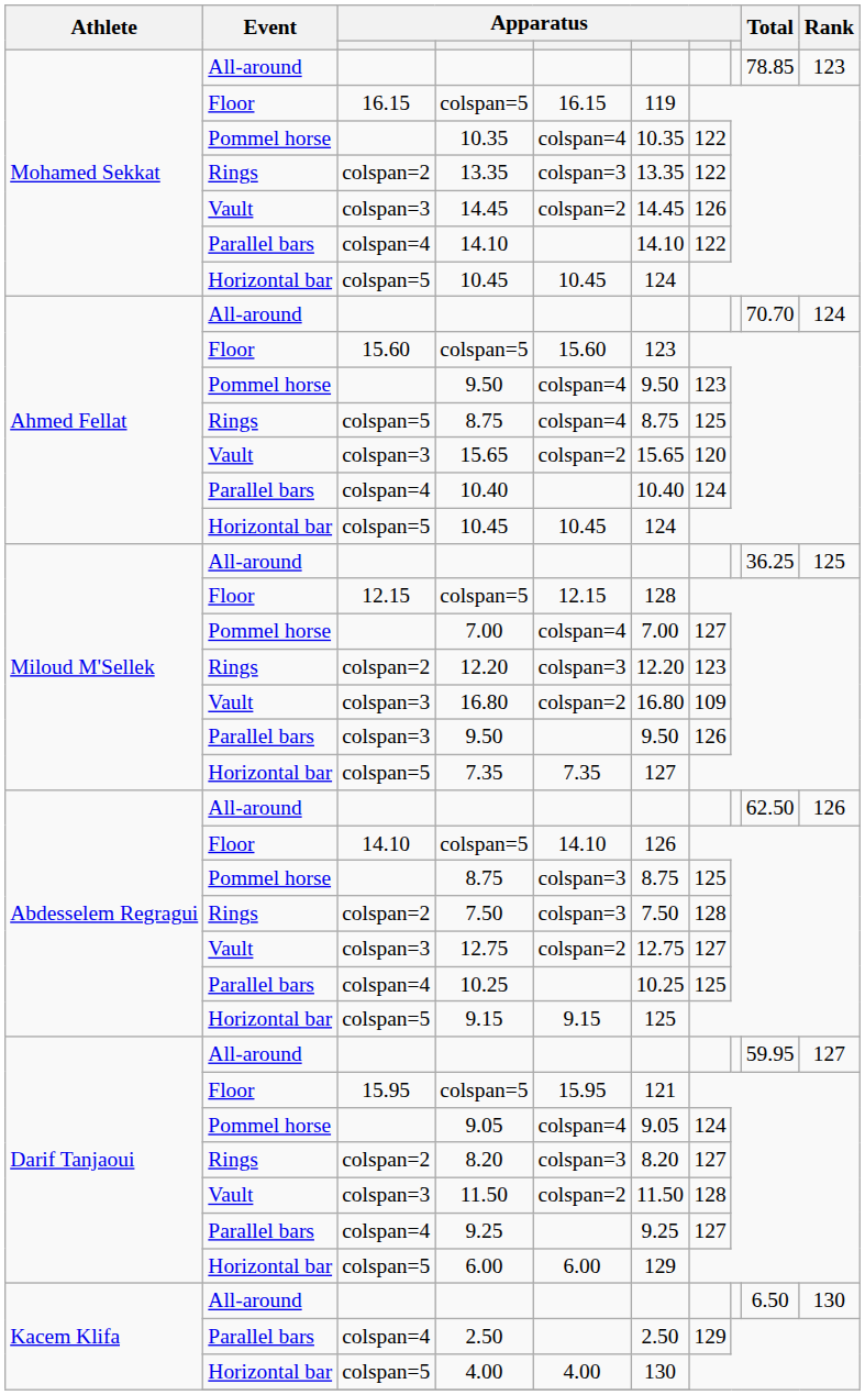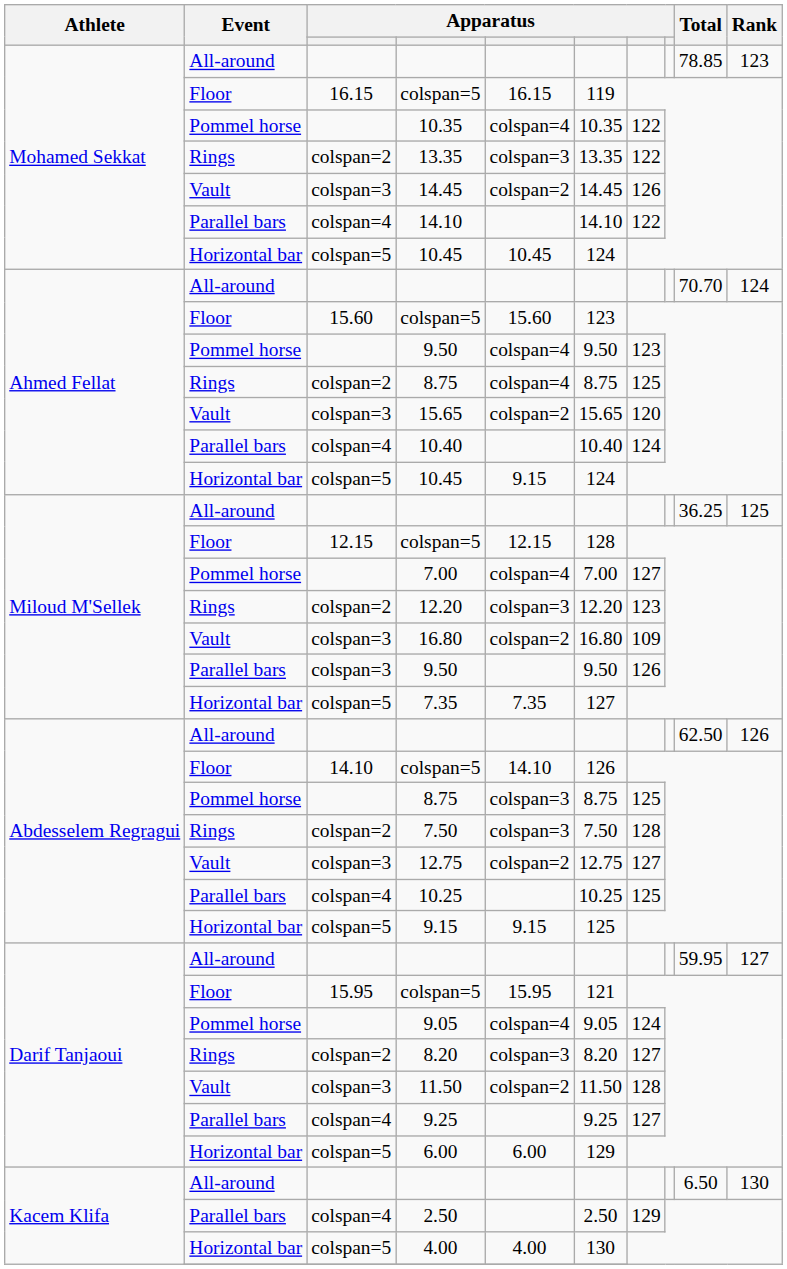Ahmed Fellat / 8.75 | column 3: colspan=5 -> colspan=2
Ahmed Fellat / 10.45 | column 5: 10.45 -> 9.15
